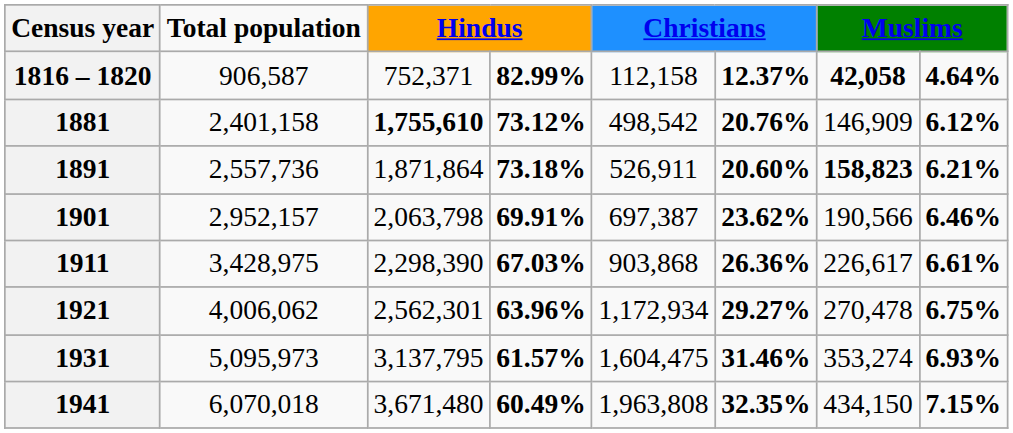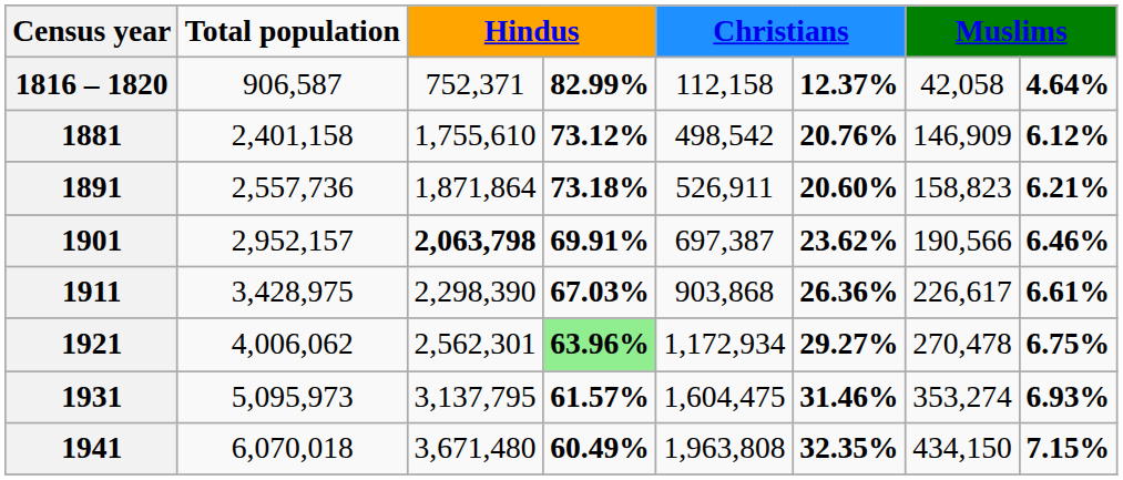1816 – 1820 | column 7: bold -> normal
1881 | column 3: bold -> normal
1891 | column 7: bold -> normal
1901 | column 3: normal -> bold
1921 | column 4: no background -> lightgreen background
